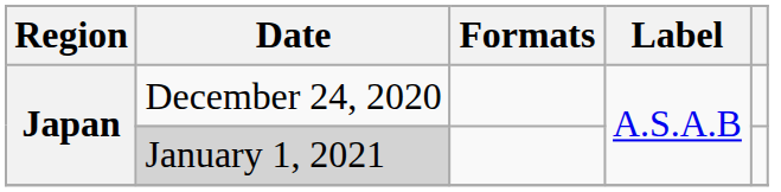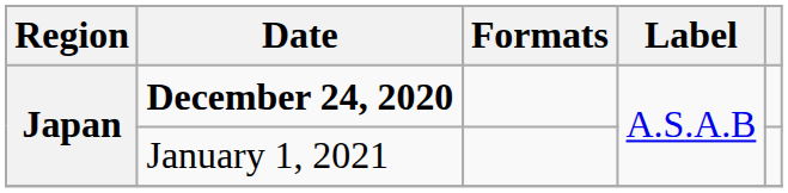December 24, 2020 | Date: normal -> bold
January 1, 2021 | Date: lightgrey background -> no background
